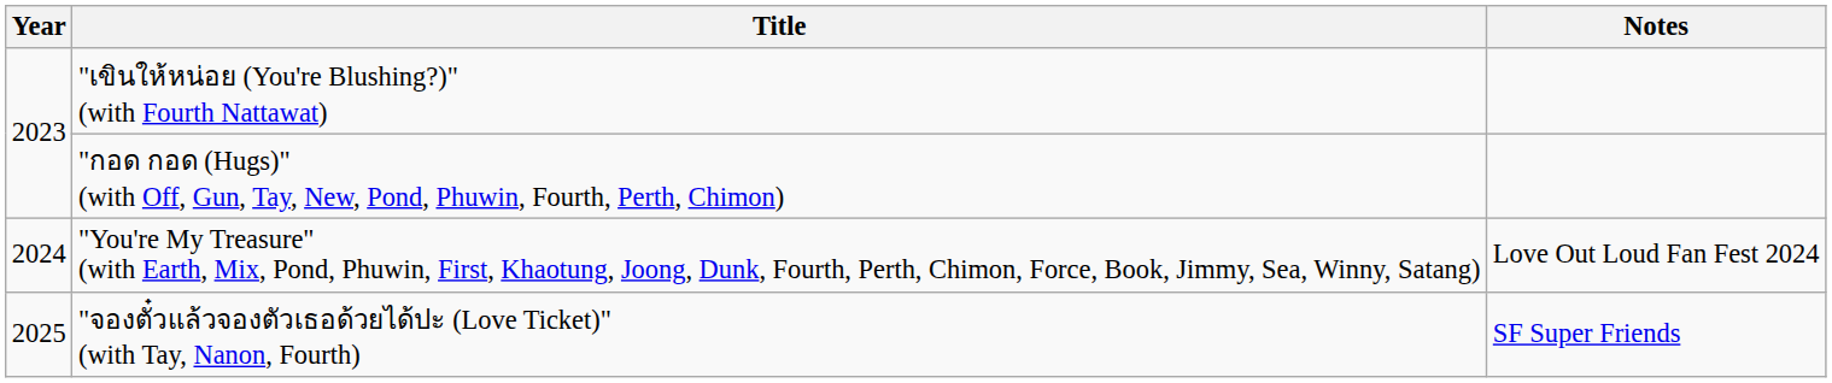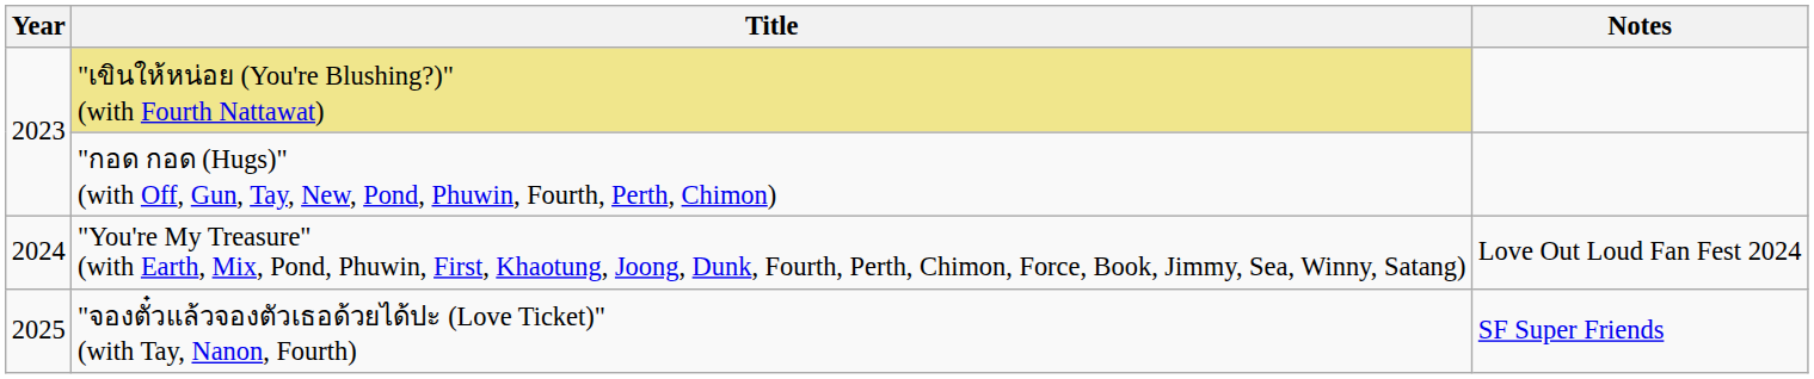"เขินให้หน่อย (You're Blushing?)" (with Fourth Nattawat) | Title: no background -> khaki background
